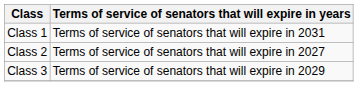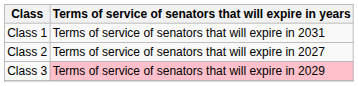Class 3 | Terms of service of senators that will expire in years: no background -> pink background
